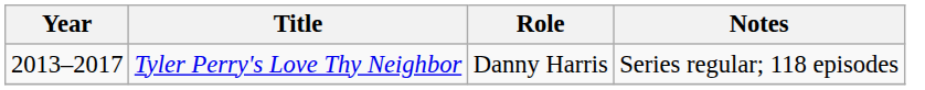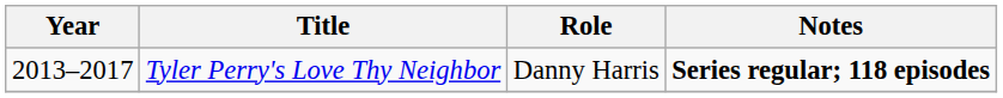Tyler Perry's Love Thy Neighbor | Notes: normal -> bold
